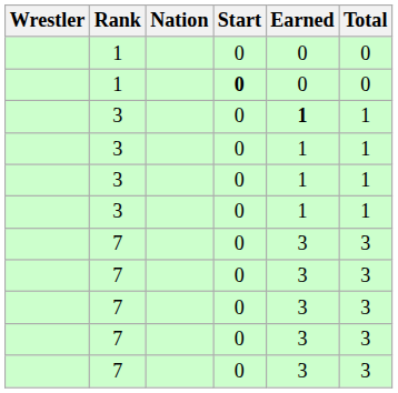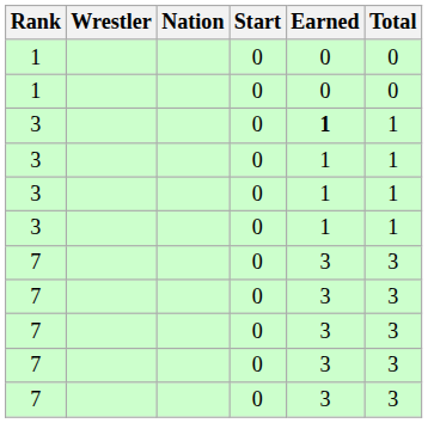columns swapped: Rank <-> Wrestler
row 3 | Start: bold -> normal
